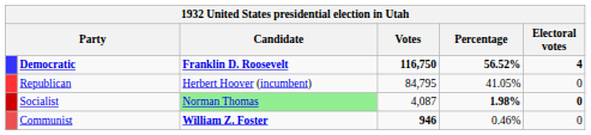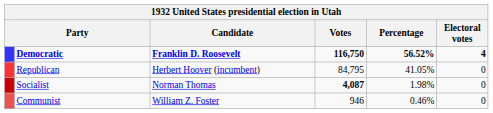Socialist | Candidate: lightgreen background -> no background
Socialist | Votes: normal -> bold
Socialist | Percentage: bold -> normal
Socialist | Electoral votes: bold -> normal
Communist | Candidate: bold -> normal
Communist | Votes: bold -> normal
